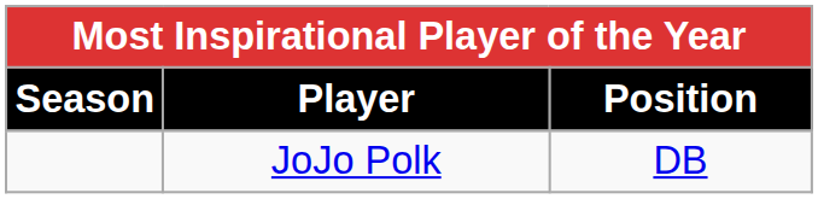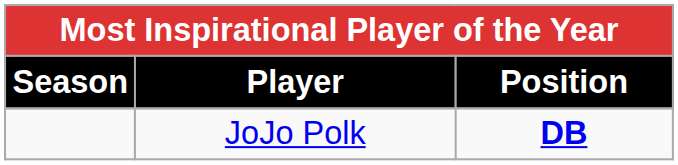JoJo Polk | Position: normal -> bold
